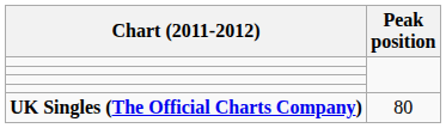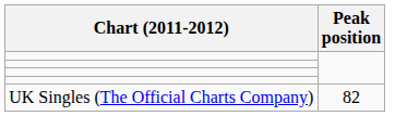row 6 | Chart (2011-2012): bold -> normal
row 6 | Peak position: 80 -> 82
